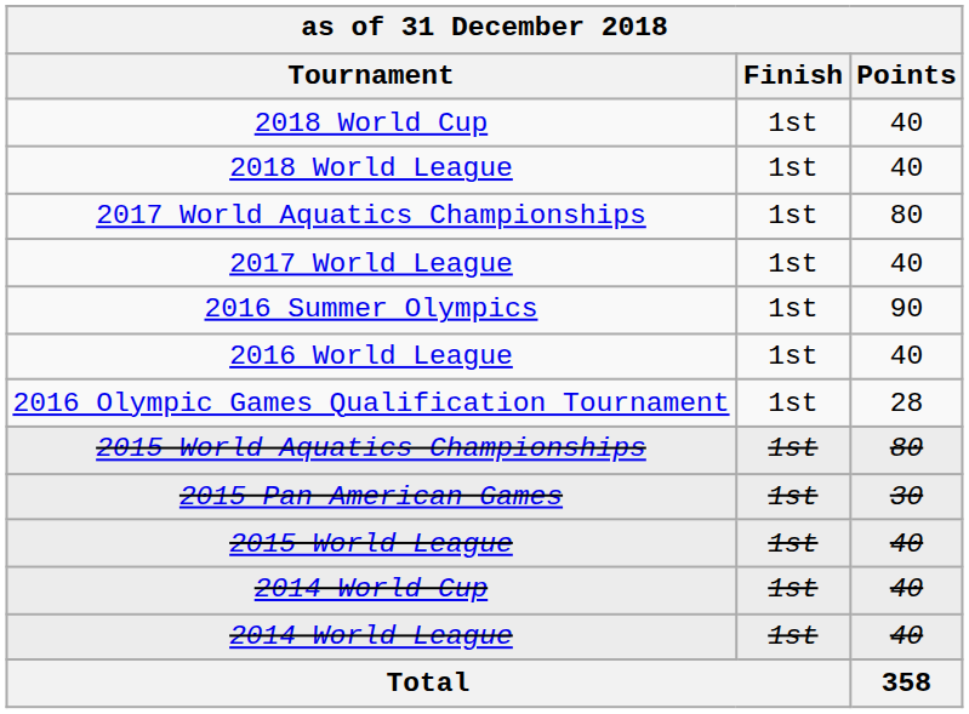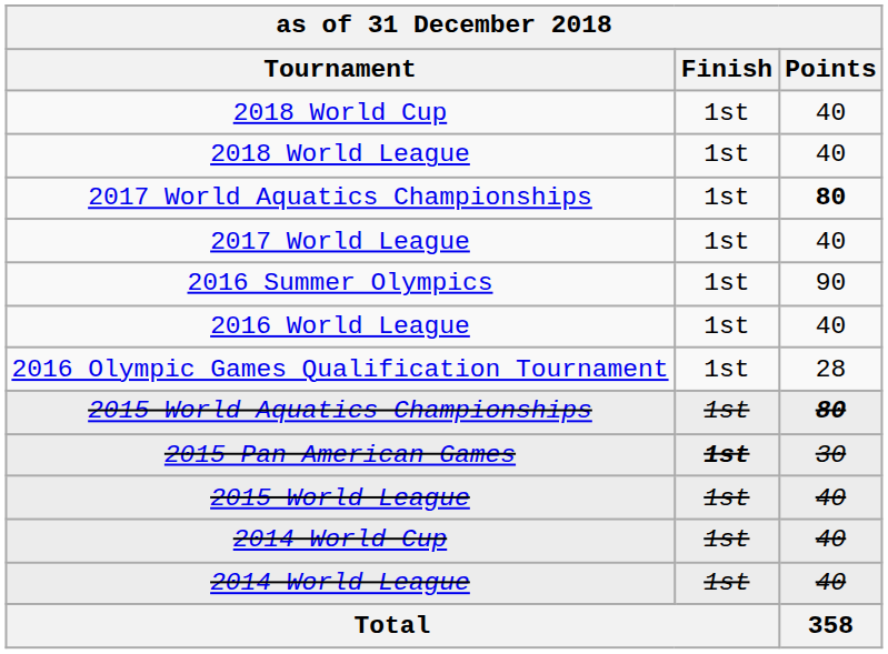2017 World Aquatics Championships | Points: normal -> bold
2015 World Aquatics Championships | Points: normal -> bold
2015 Pan American Games | Finish: normal -> bold
